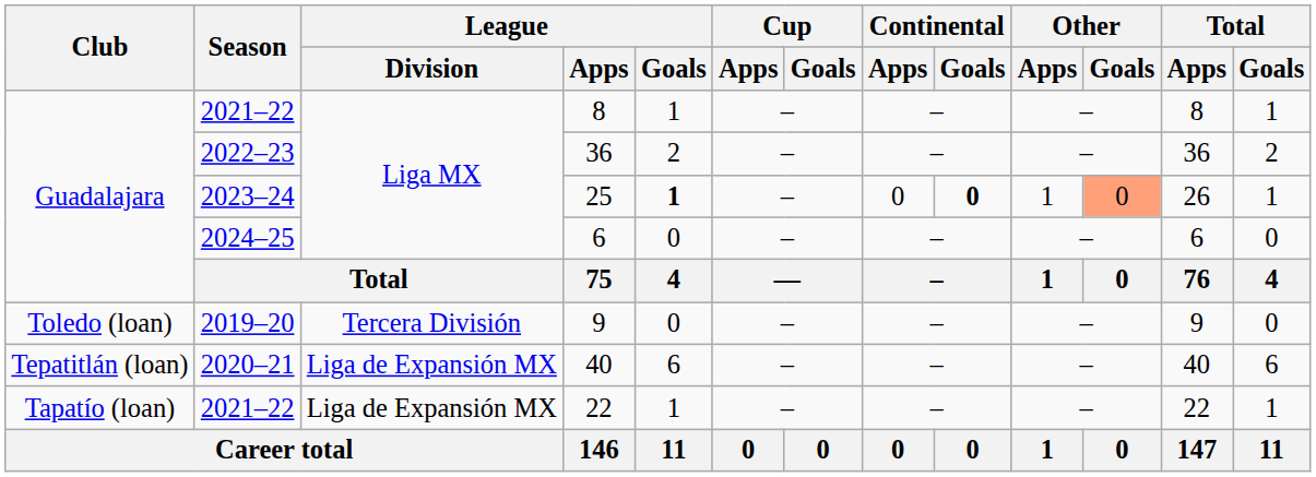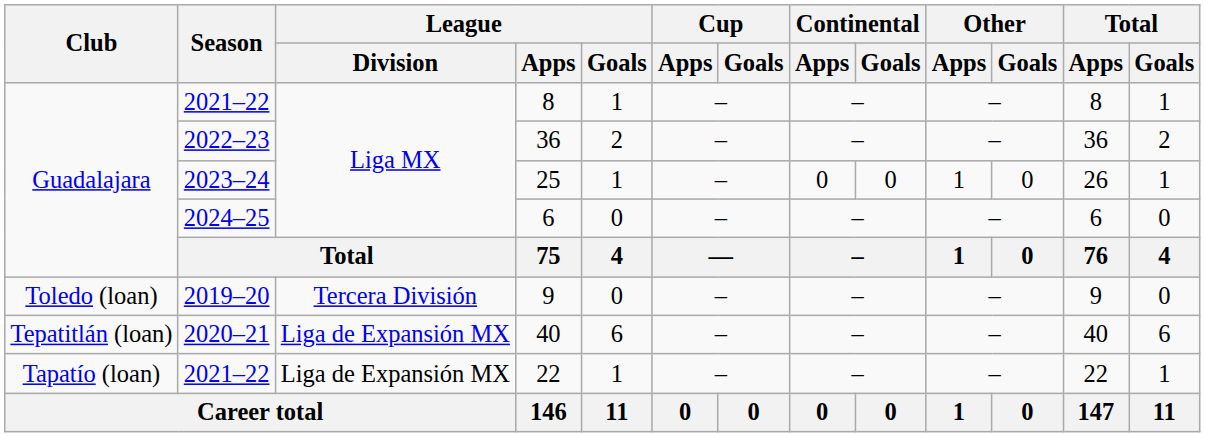25 | League / Goals: bold -> normal
25 | Continental / Goals: bold -> normal
25 | Other / Goals: lightsalmon background -> no background
